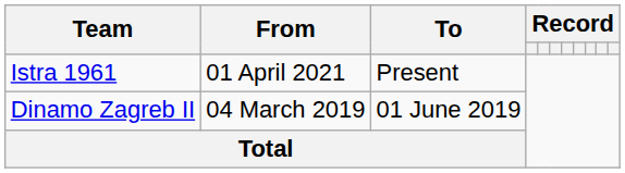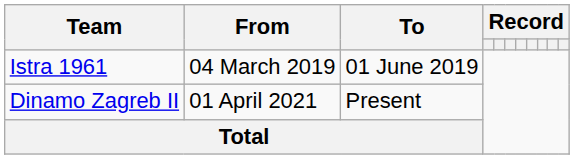Istra 1961 | From: 01 April 2021 -> 04 March 2019
Istra 1961 | To: Present -> 01 June 2019
Dinamo Zagreb II | From: 04 March 2019 -> 01 April 2021
Dinamo Zagreb II | To: 01 June 2019 -> Present
